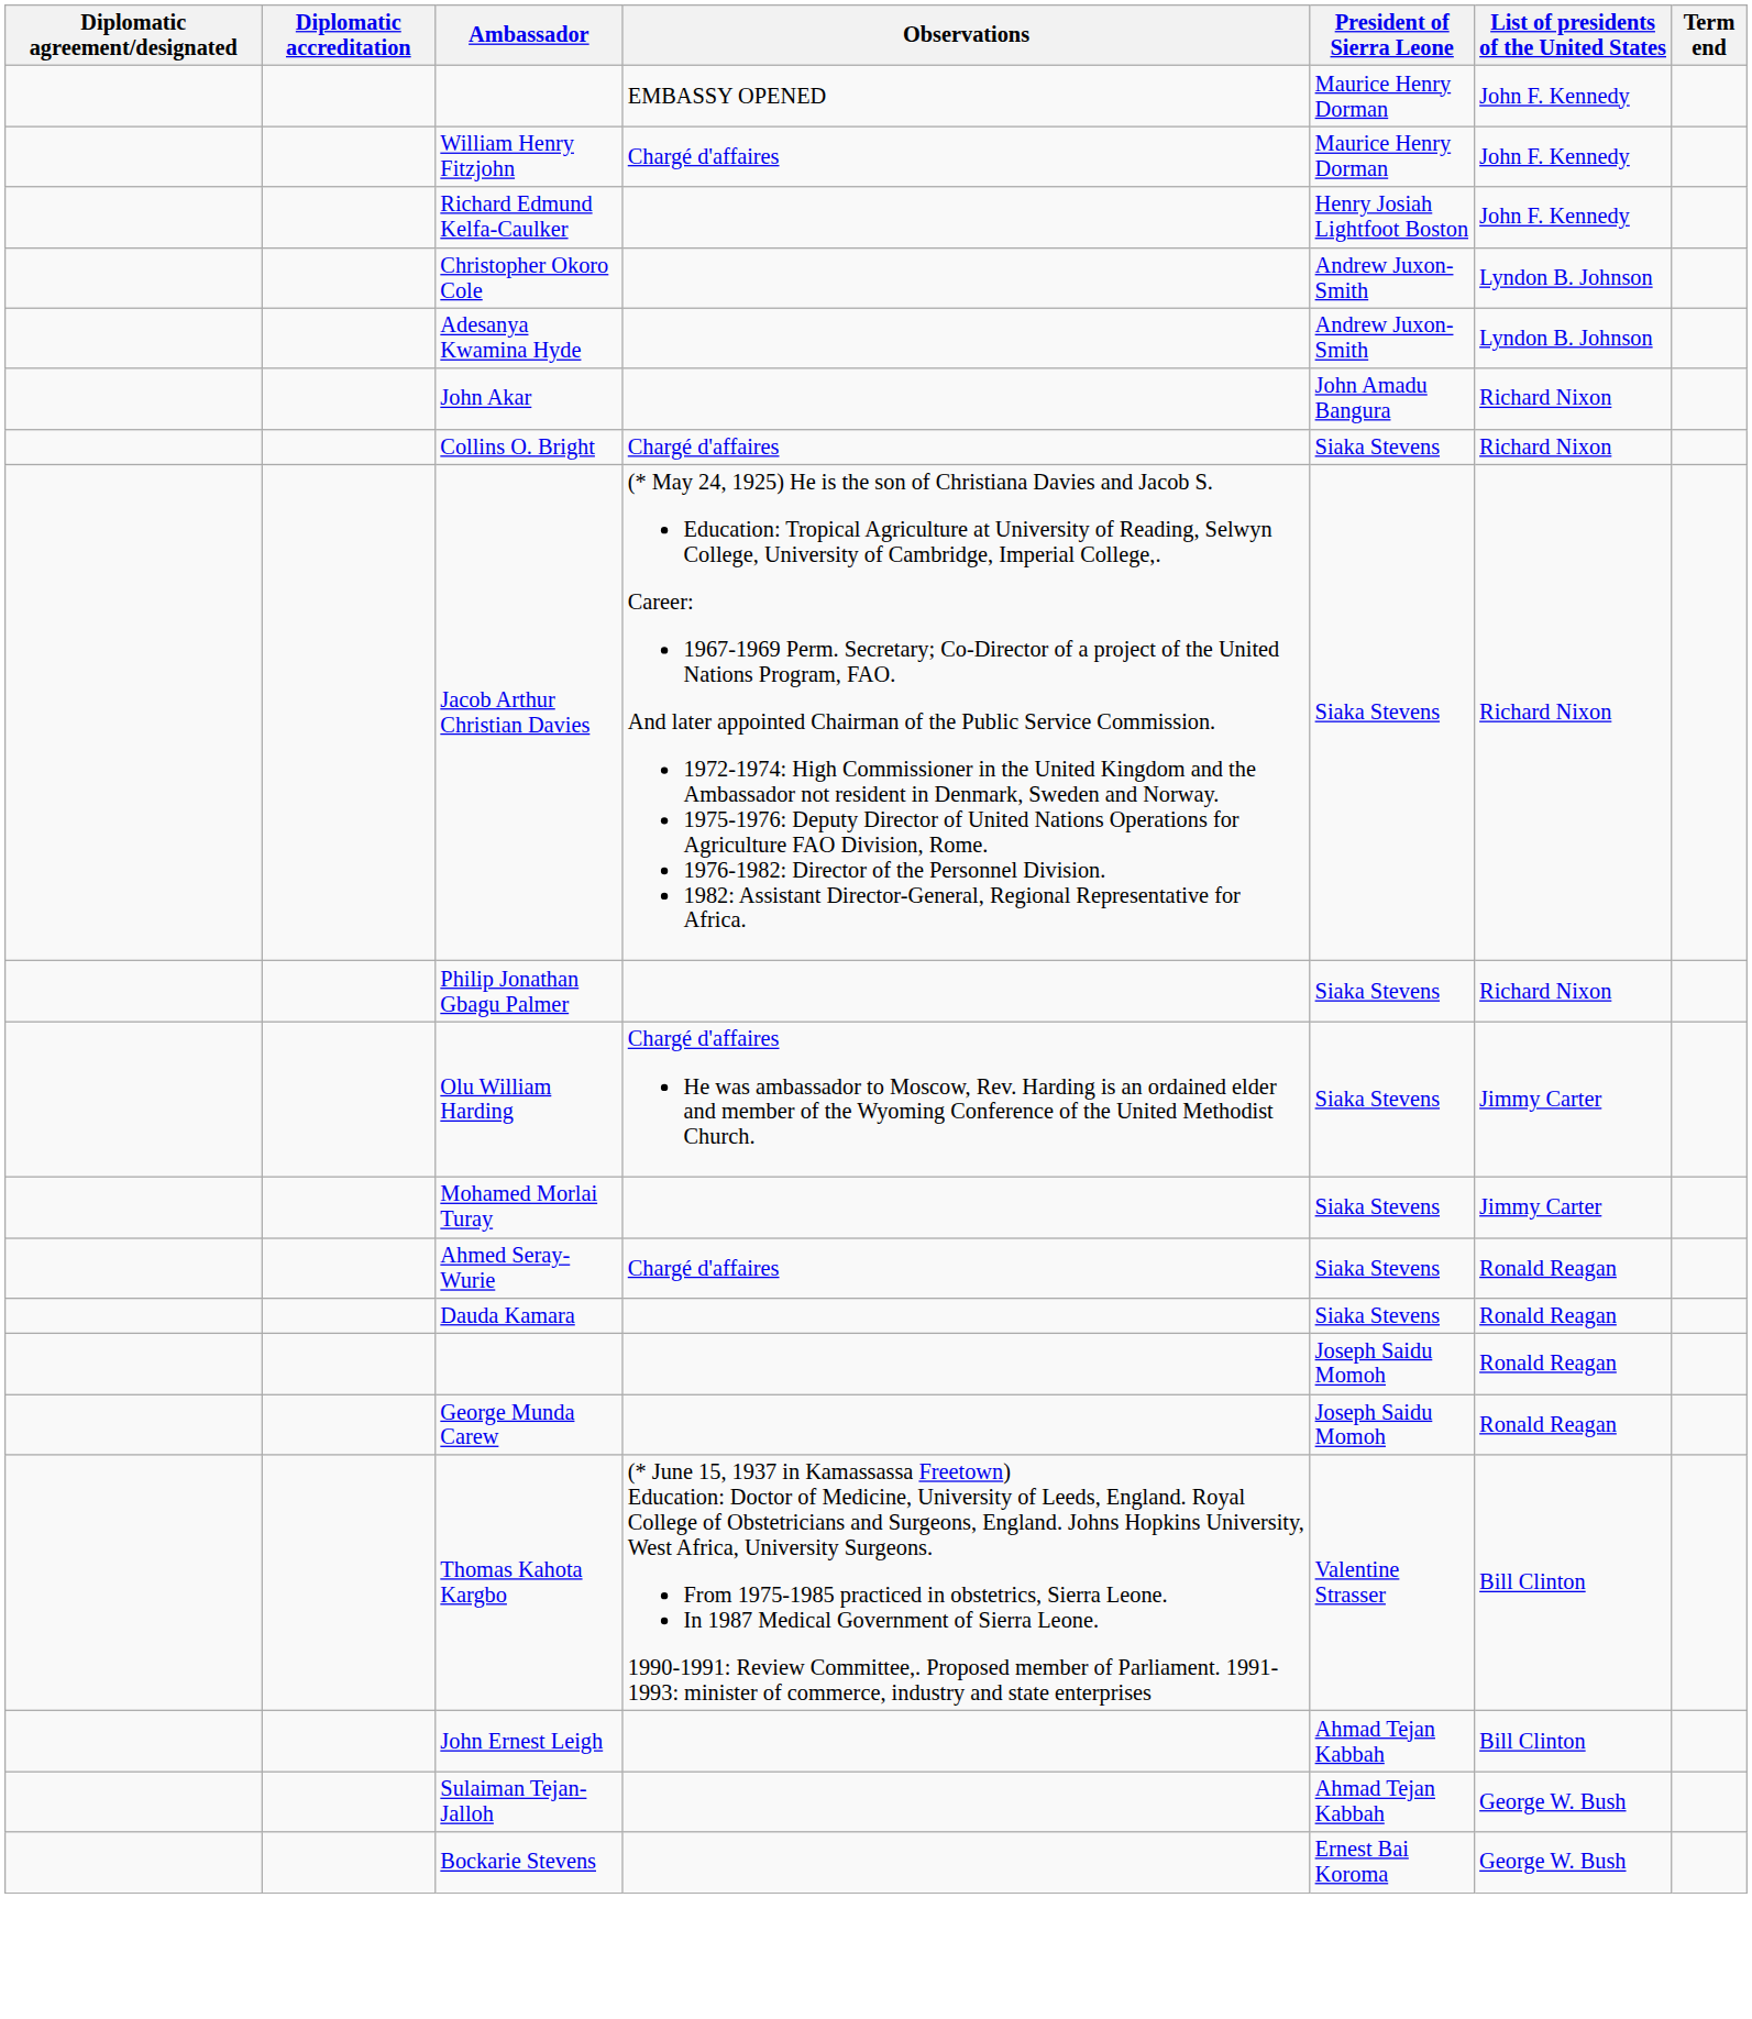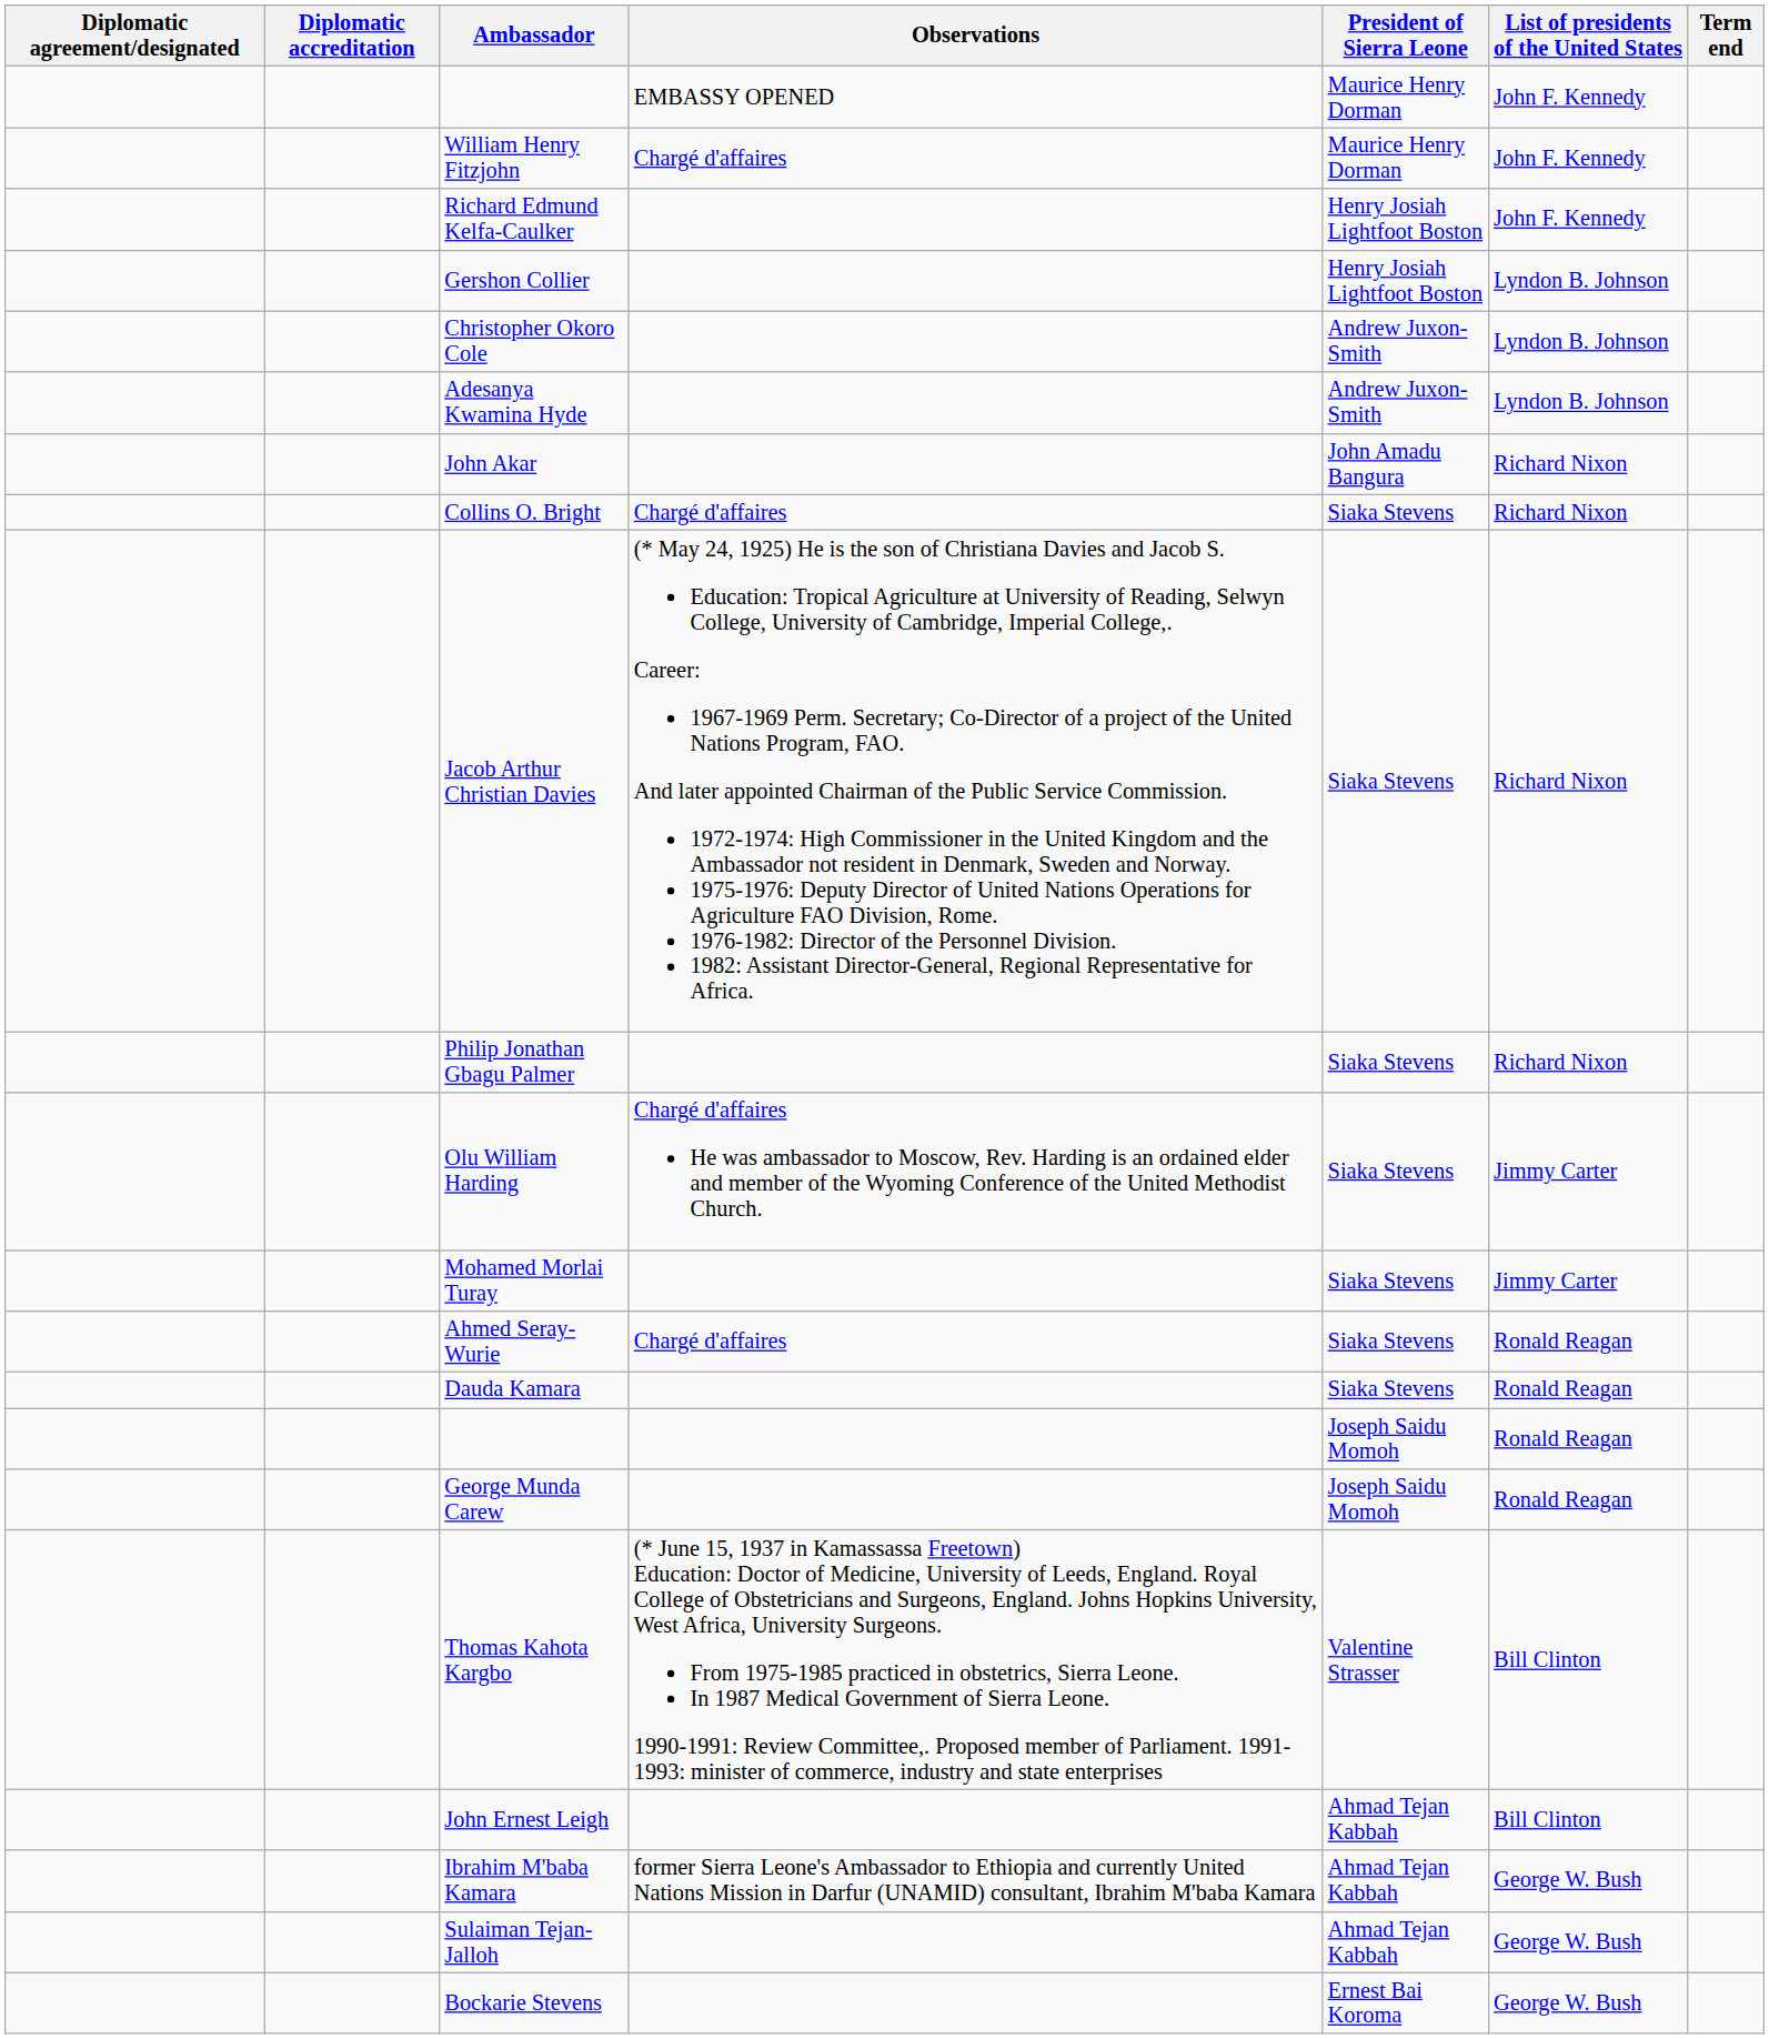+ row: Gershon Collier | Henry Josiah Lightfoot Boston | Lyndon B. Johnson
+ row: Ibrahim M'baba Kamara | former Sierra Leone's Ambassador to Ethiopia and currently United Nations Mission in Darfur (UNAMID) consultant, Ibrahim M'baba Kamara | Ahmad Tejan Kabbah | George W. Bush
